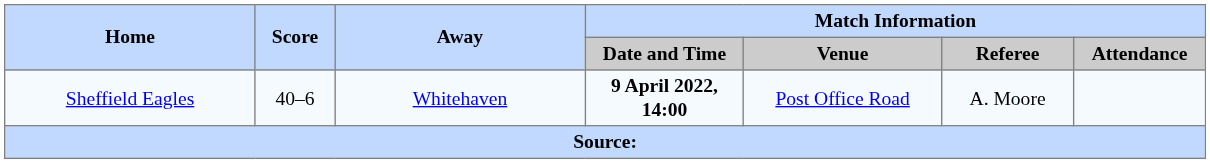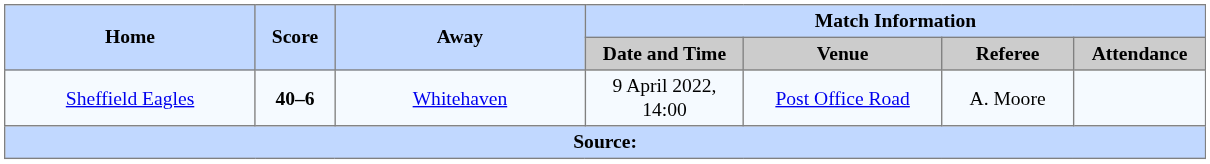Sheffield Eagles | Score: normal -> bold
Sheffield Eagles | Match Information / Date and Time: bold -> normal
